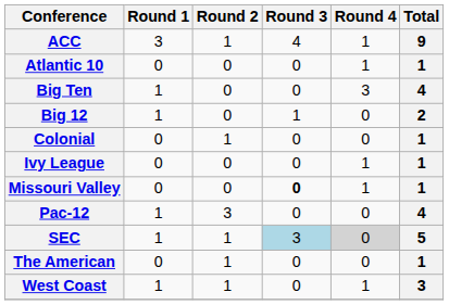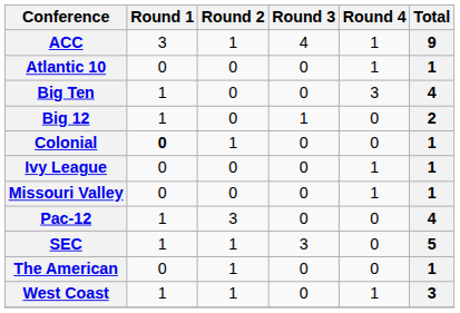Colonial | Round 1: normal -> bold
Missouri Valley | Round 3: bold -> normal
SEC | Round 3: lightblue background -> no background
SEC | Round 4: lightgrey background -> no background
